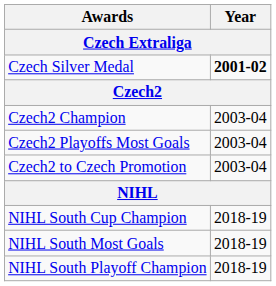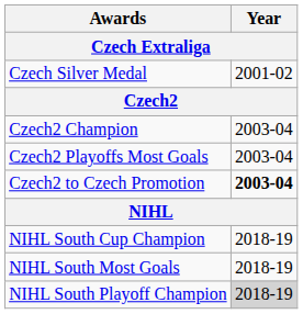Czech Silver Medal | Year: bold -> normal
Czech2 to Czech Promotion | Year: normal -> bold
NIHL South Playoff Champion | Year: no background -> lightgrey background
